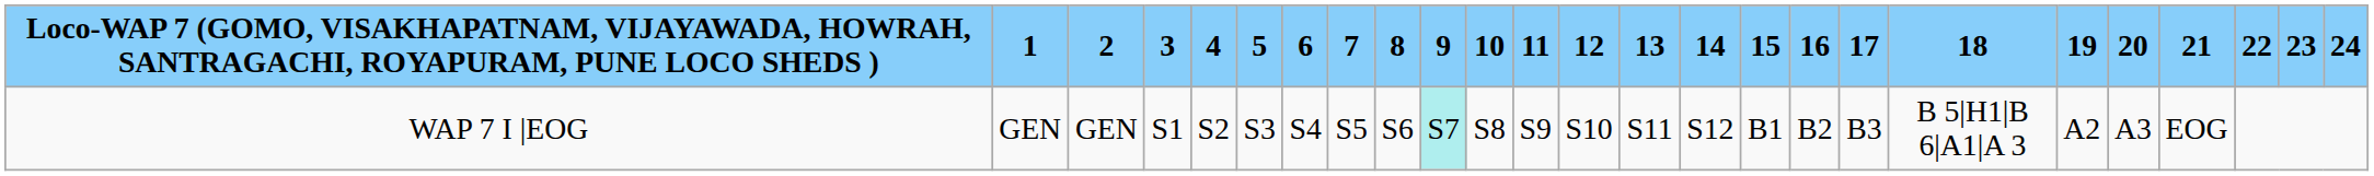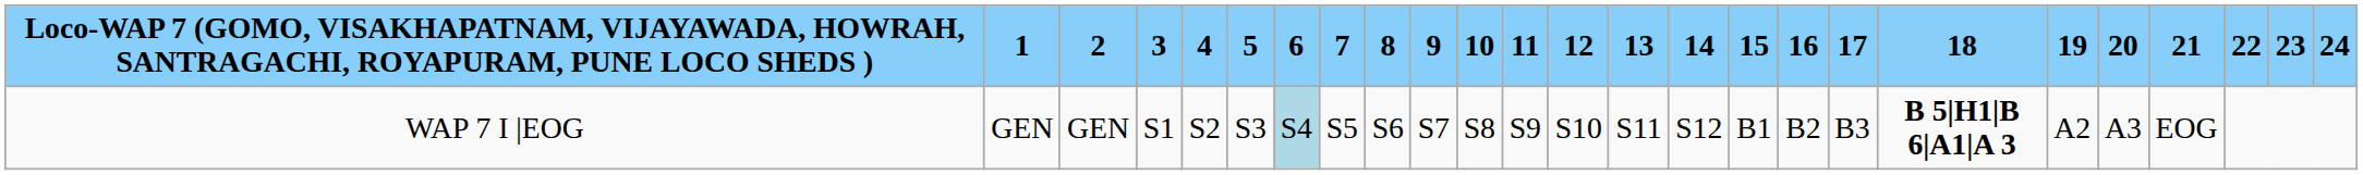WAP 7 I |EOG | 6: no background -> lightblue background
WAP 7 I |EOG | 9: paleturquoise background -> no background
WAP 7 I |EOG | 18: normal -> bold
